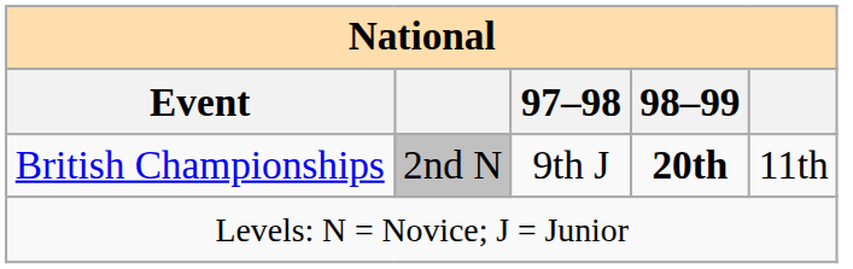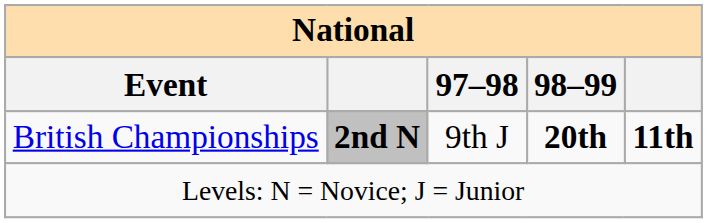British Championships | column 2: normal -> bold
British Championships | column 5: normal -> bold
